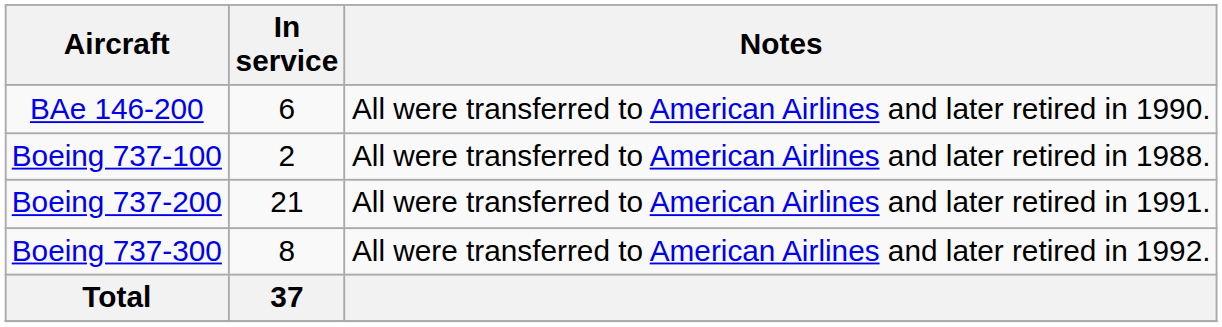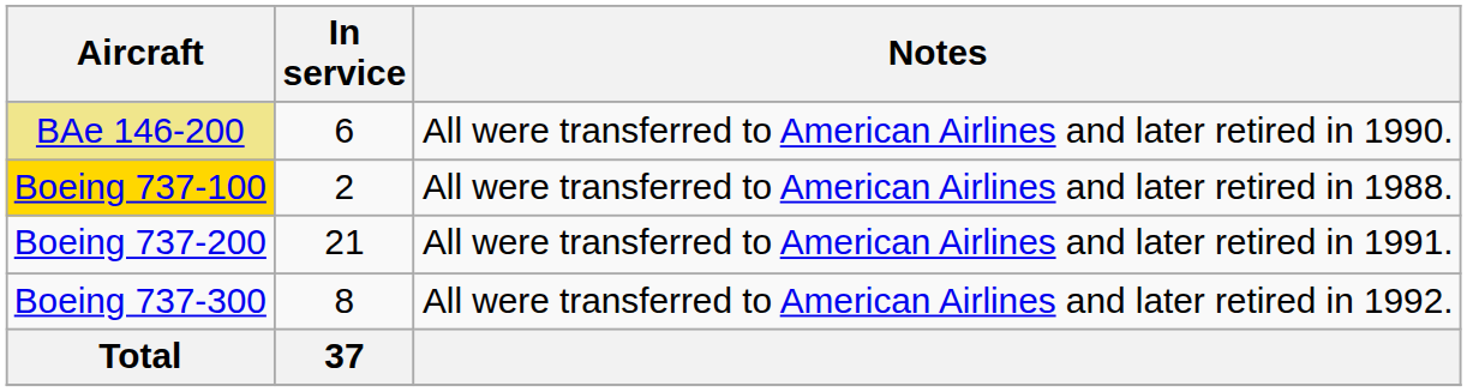row 2 | Aircraft: no background -> khaki background
row 3 | Aircraft: no background -> gold background
